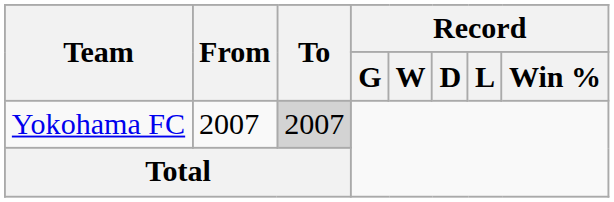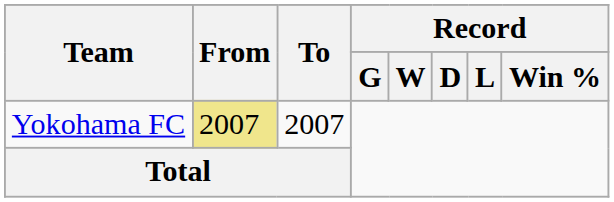Yokohama FC | From: no background -> khaki background
Yokohama FC | To: lightgrey background -> no background
